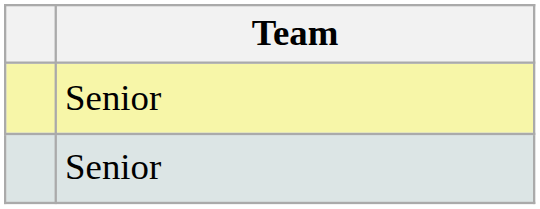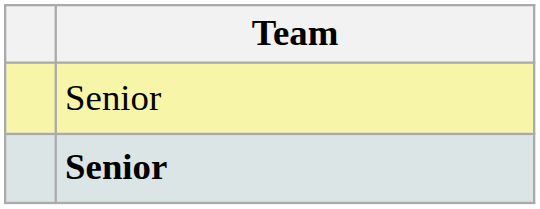row 3 | Team: normal -> bold
